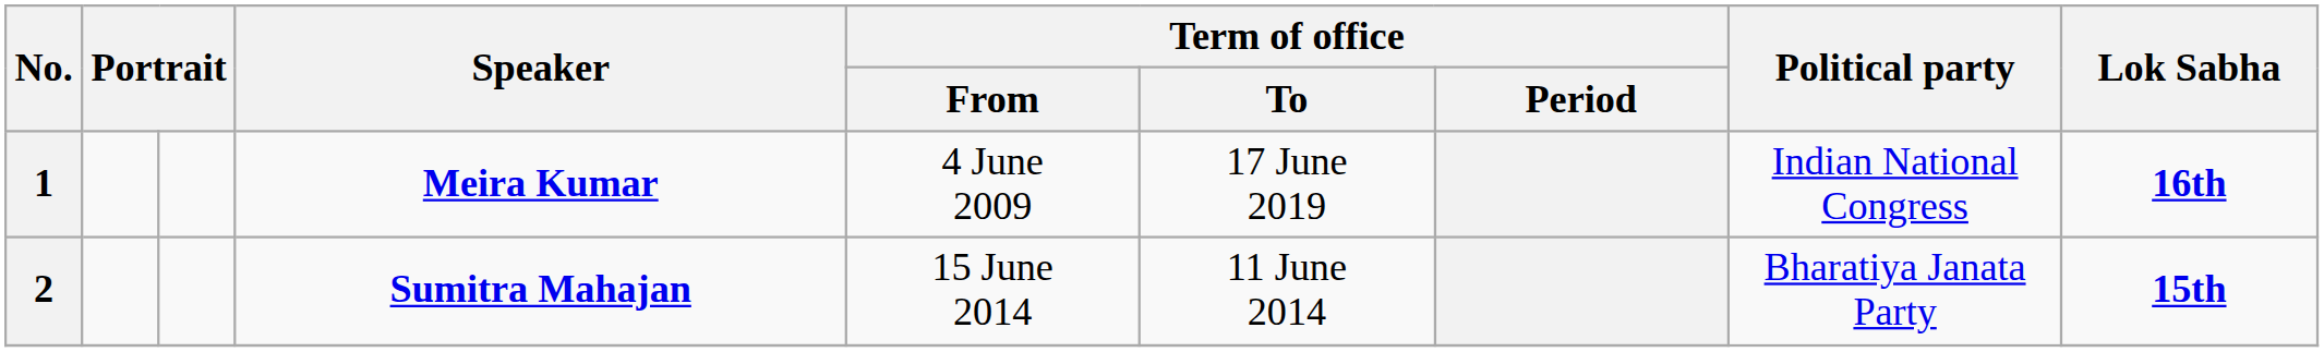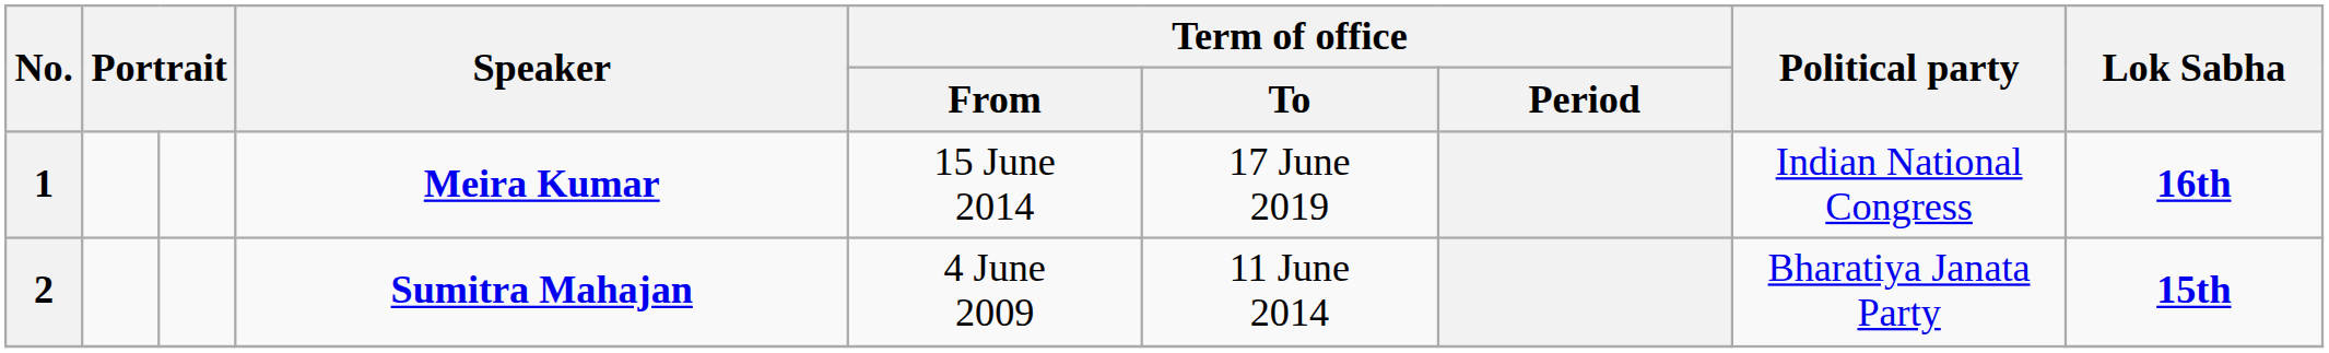1 | Term of office / From: 4 June 2009 -> 15 June 2014
2 | Term of office / From: 15 June 2014 -> 4 June 2009
